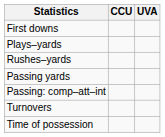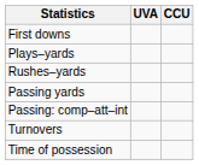columns swapped: CCU <-> UVA
